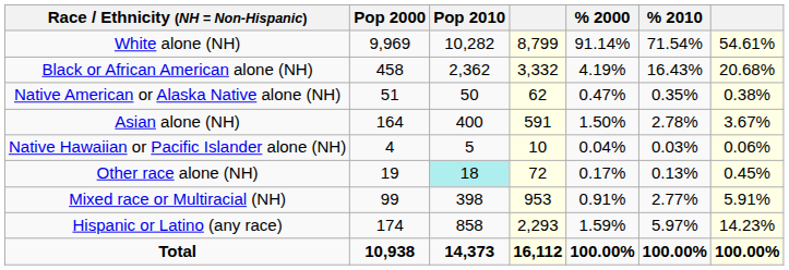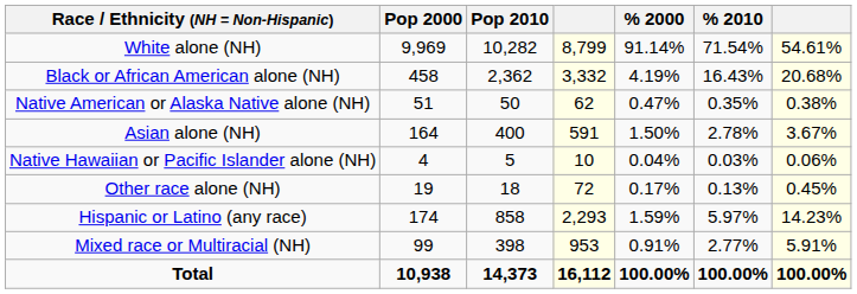Other race alone (NH) | Pop 2010: paleturquoise background -> no background
rows swapped: Mixed race or Multiracial (NH) <-> Hispanic or Latino (any race)
